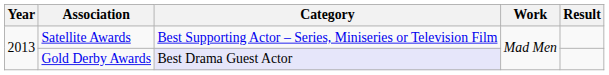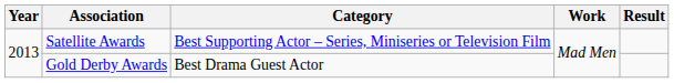Gold Derby Awards | Category: lavender background -> no background
